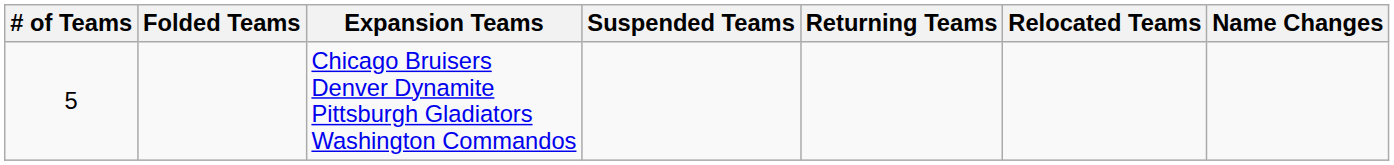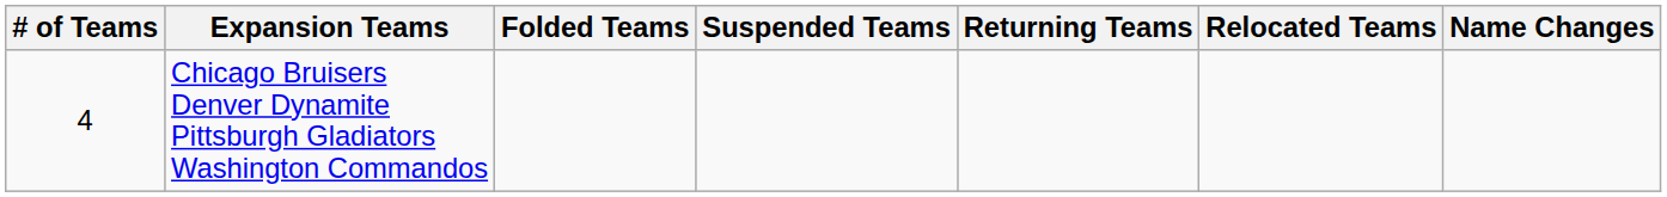columns swapped: Expansion Teams <-> Folded Teams
row 2 | # of Teams: 5 -> 4
